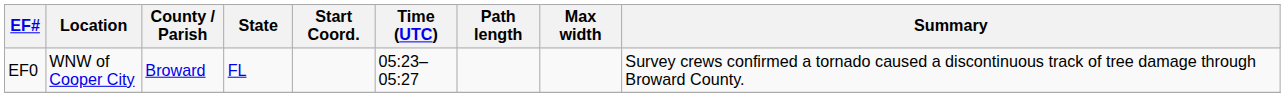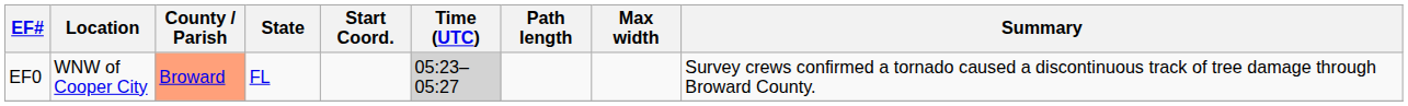EF0 | County / Parish: no background -> lightsalmon background
EF0 | Time (UTC): no background -> lightgrey background
